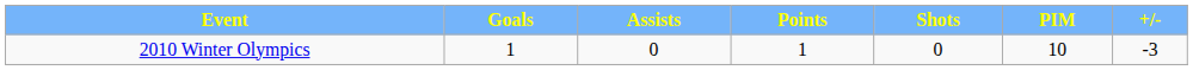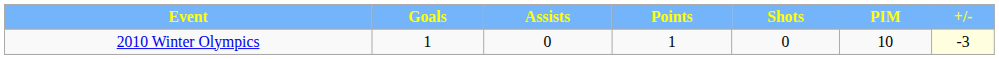2010 Winter Olympics | +/-: no background -> lightyellow background
